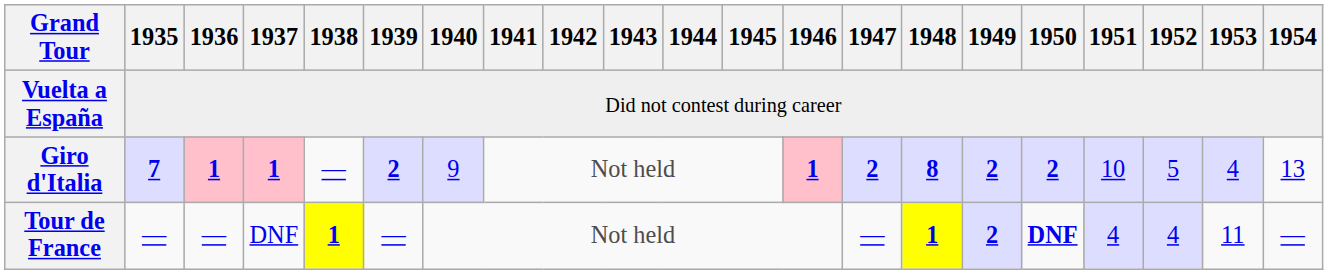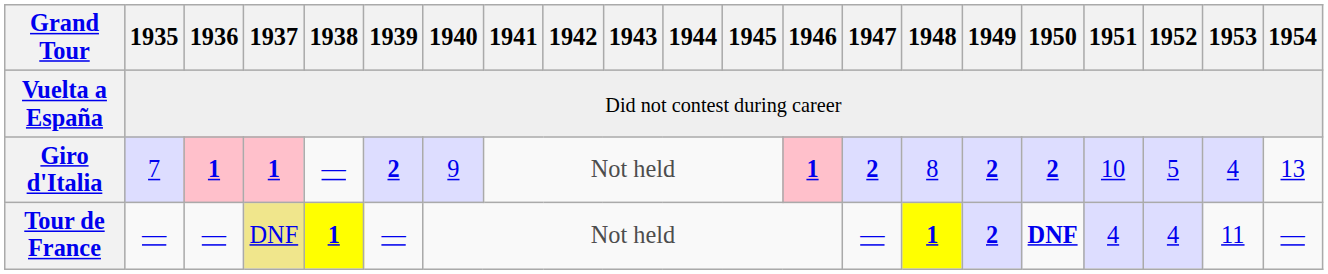Giro d'Italia | 1935: bold -> normal
Giro d'Italia | 1948: bold -> normal
Tour de France | 1937: no background -> khaki background
